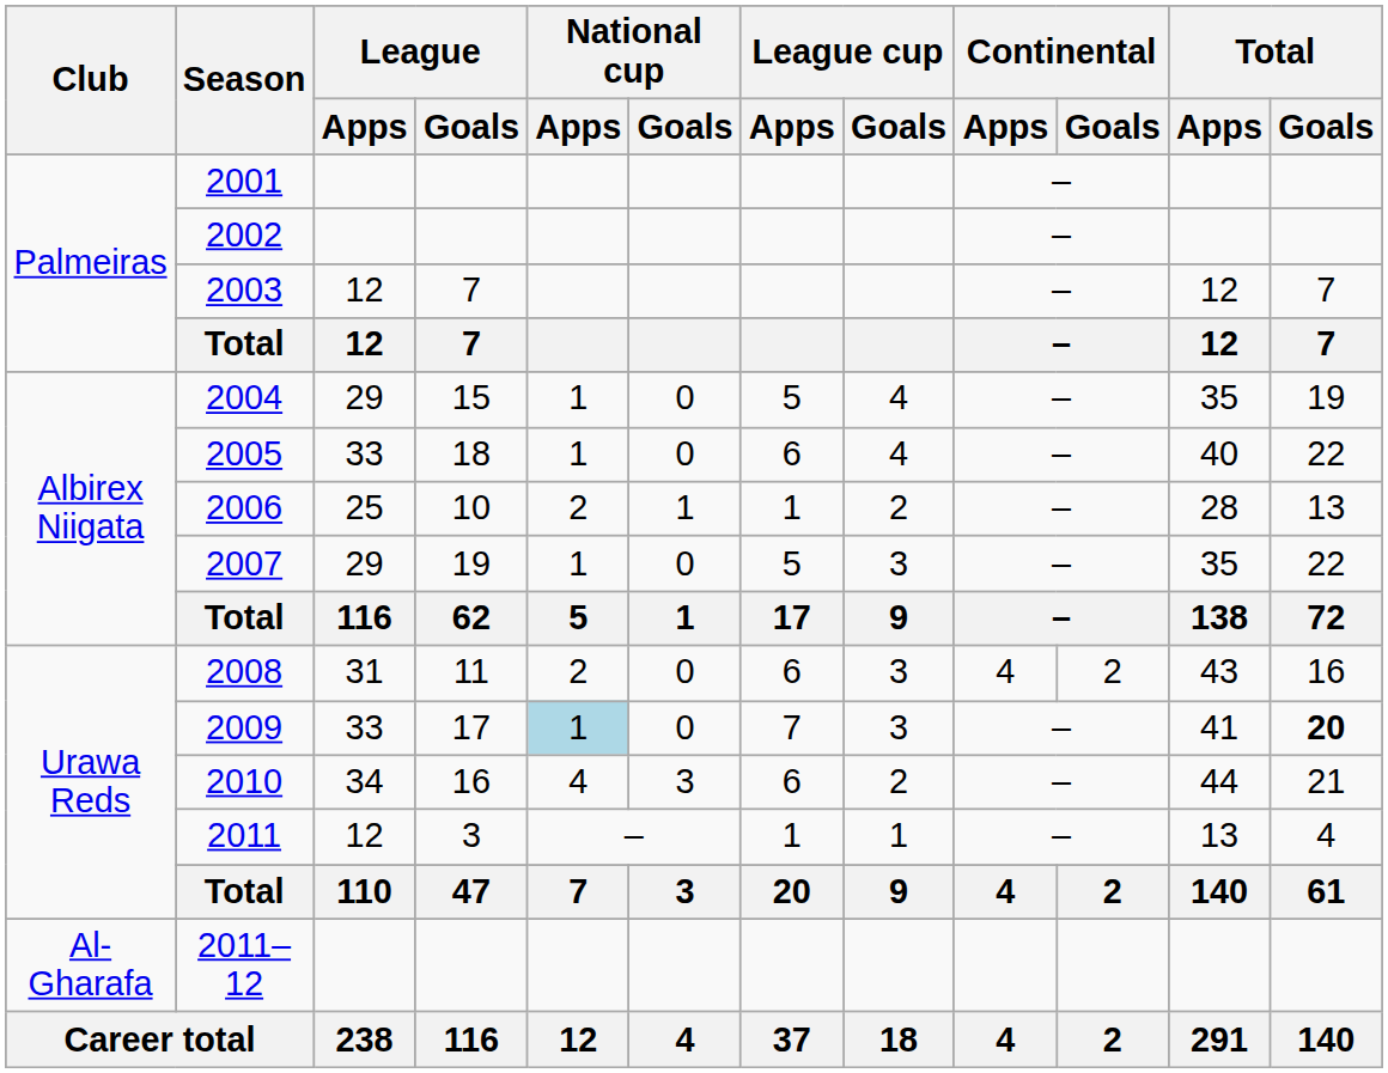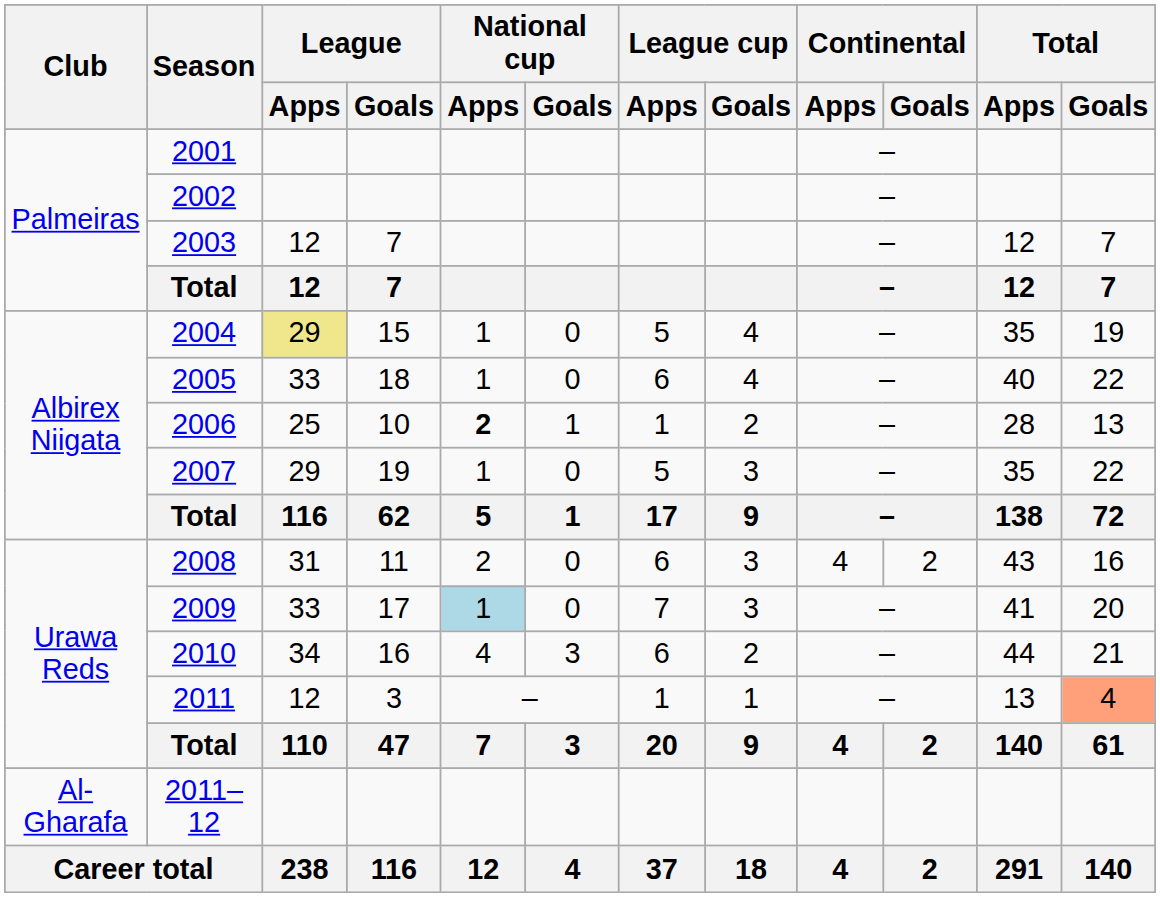2004 | League / Apps: no background -> khaki background
2006 | National cup / Apps: normal -> bold
2009 | Total / Goals: bold -> normal
2011 | Total / Goals: no background -> lightsalmon background
